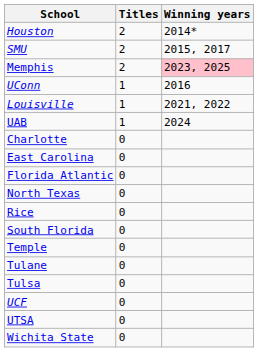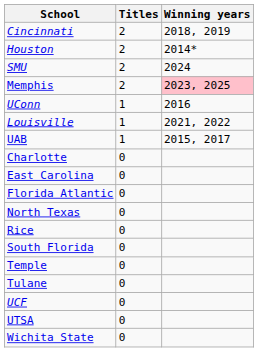+ row: Cincinnati | 2 | 2018, 2019
SMU | Winning years: 2015, 2017 -> 2024
UAB | Winning years: 2024 -> 2015, 2017
- row: Tulsa | 0
